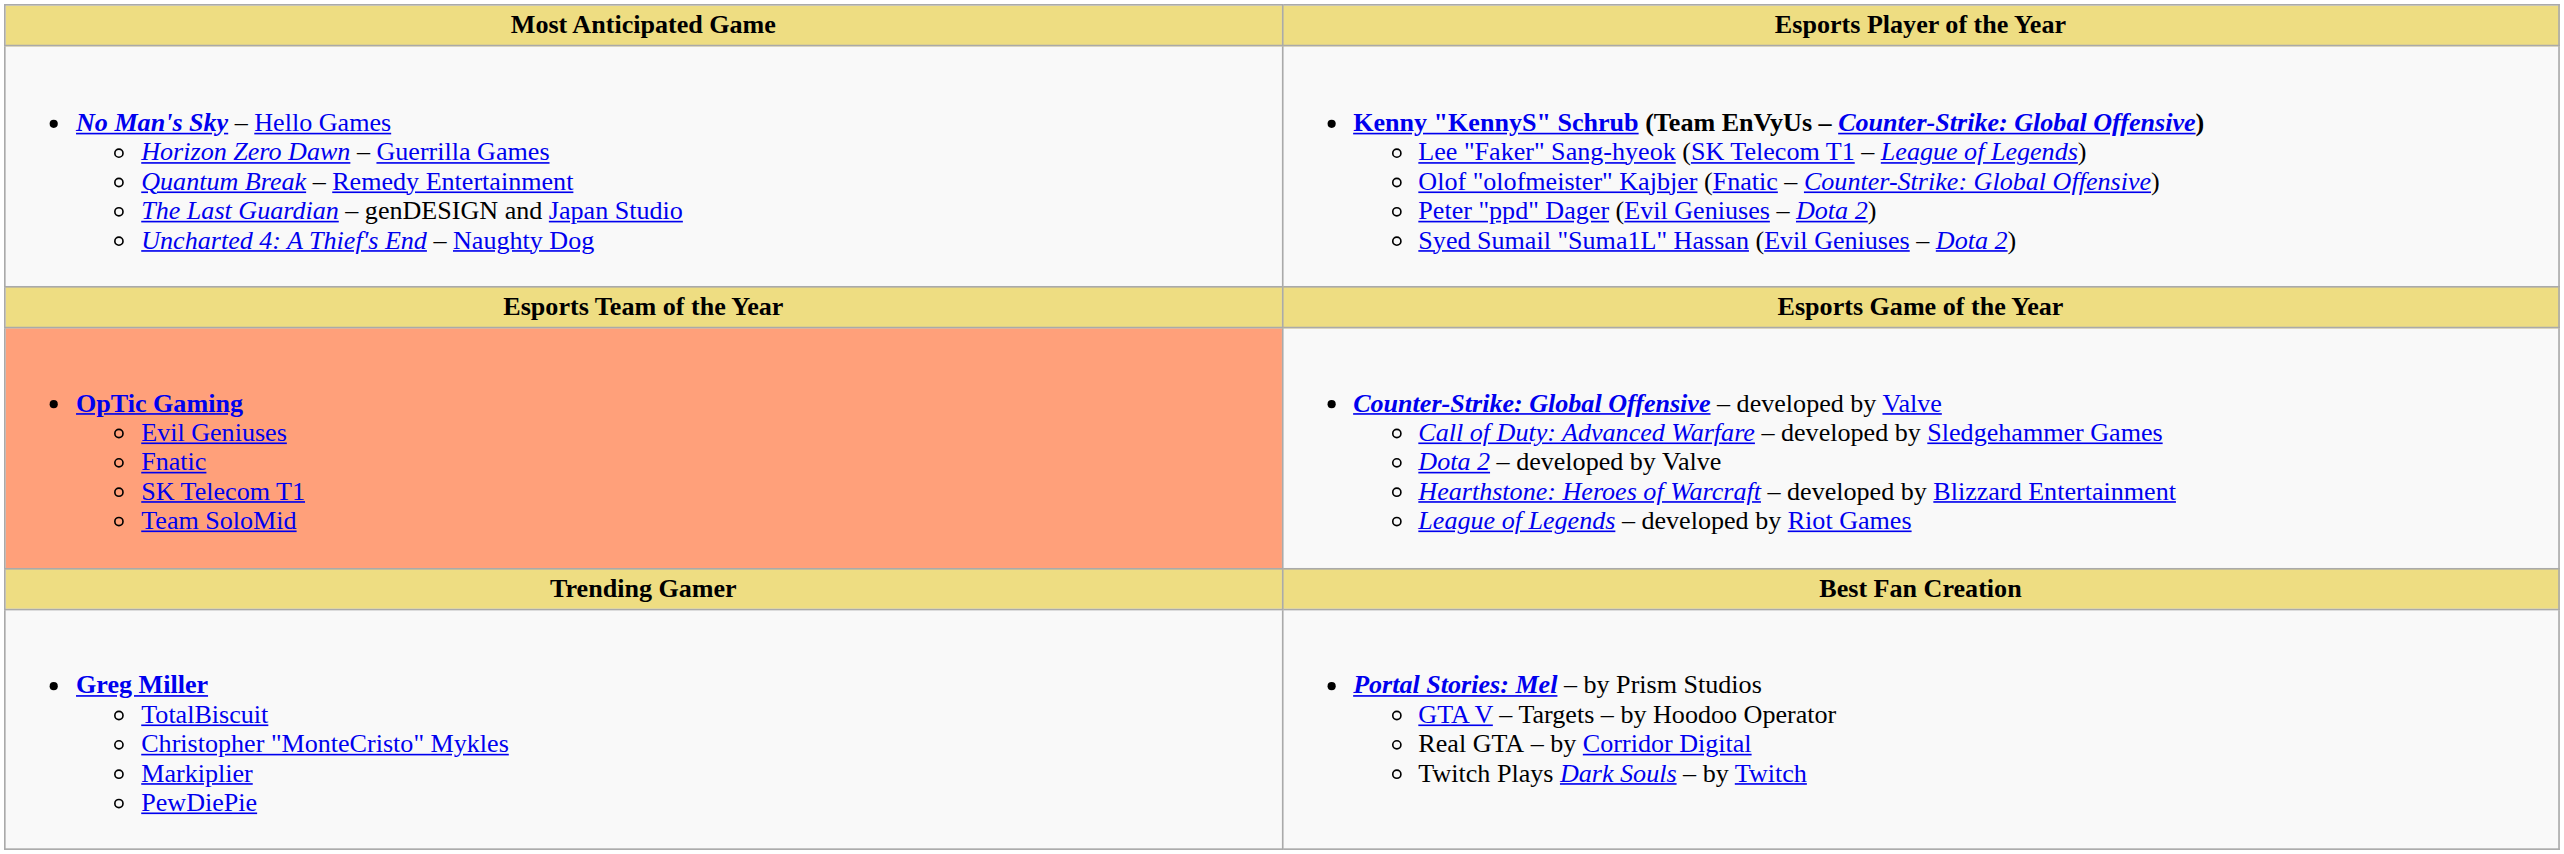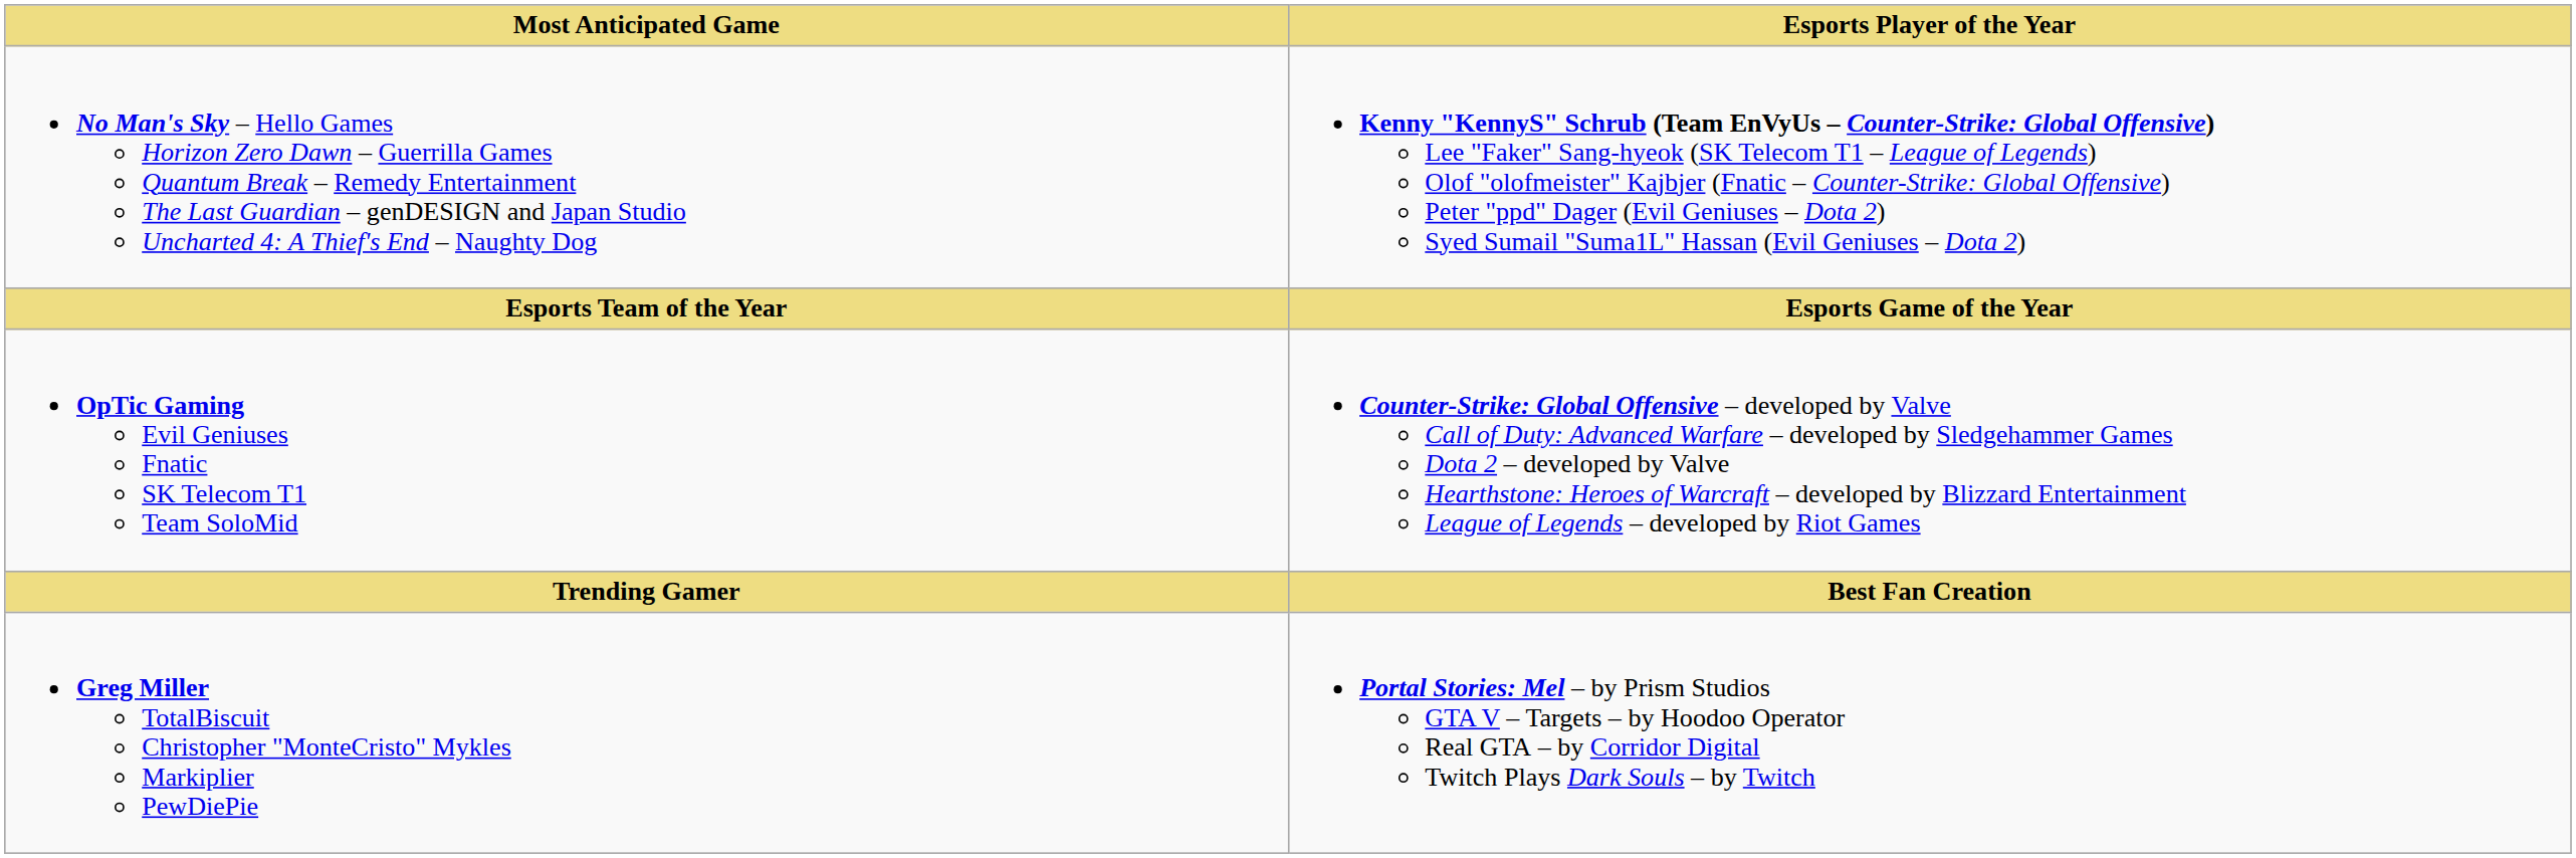OpTic Gaming Evil Geniuses Fnatic SK Telecom T1 Team SoloMid | Most Anticipated Game: lightsalmon background -> no background
